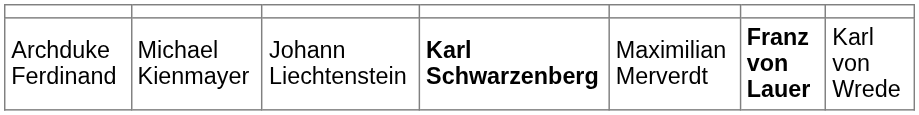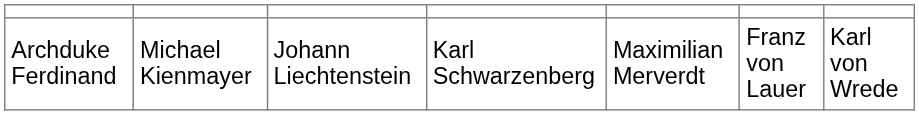Archduke Ferdinand | column 4: bold -> normal
Archduke Ferdinand | column 6: bold -> normal
